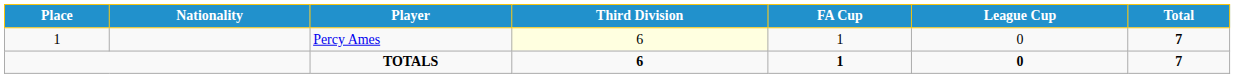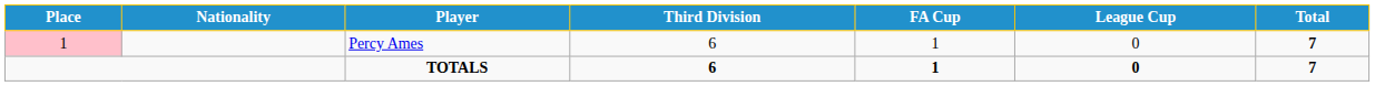Percy Ames | Place: no background -> pink background
Percy Ames | Third Division: lightyellow background -> no background
